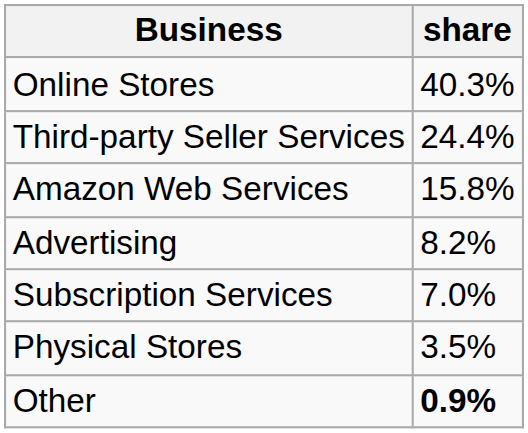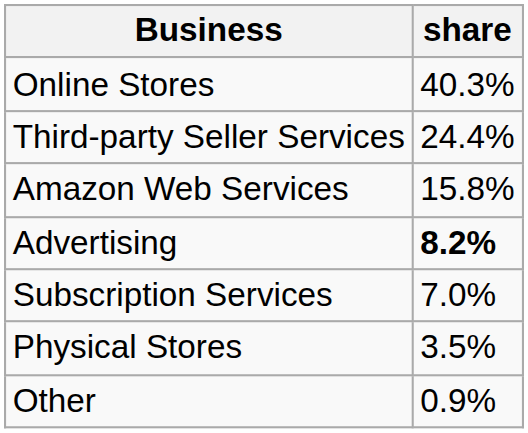Advertising | share: normal -> bold
Other | share: bold -> normal
